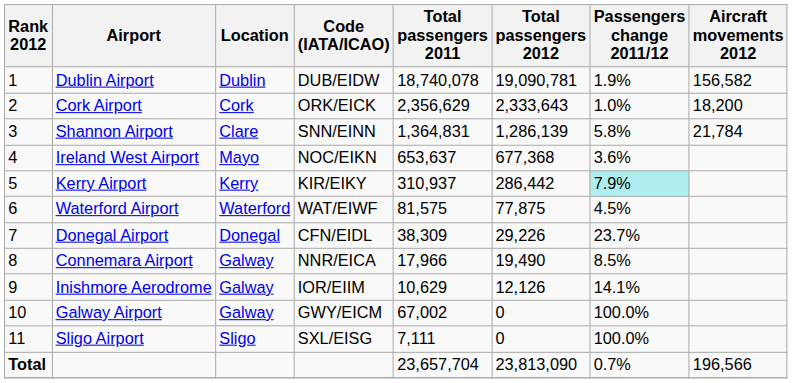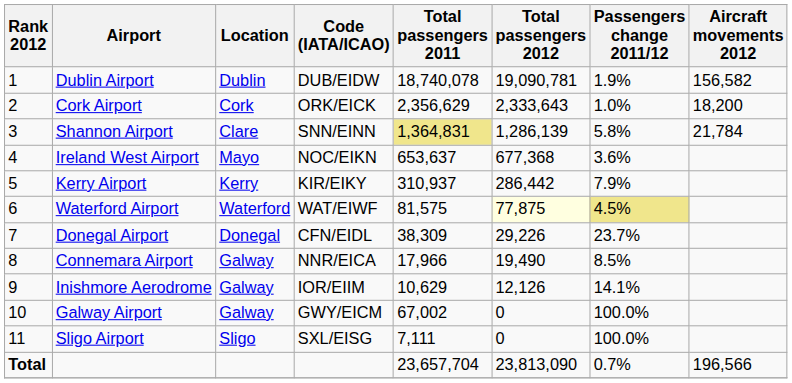Shannon Airport | Total passengers 2011: no background -> khaki background
Kerry Airport | Passengers change 2011/12: paleturquoise background -> no background
Waterford Airport | Total passengers 2012: no background -> lightyellow background
Waterford Airport | Passengers change 2011/12: no background -> khaki background
